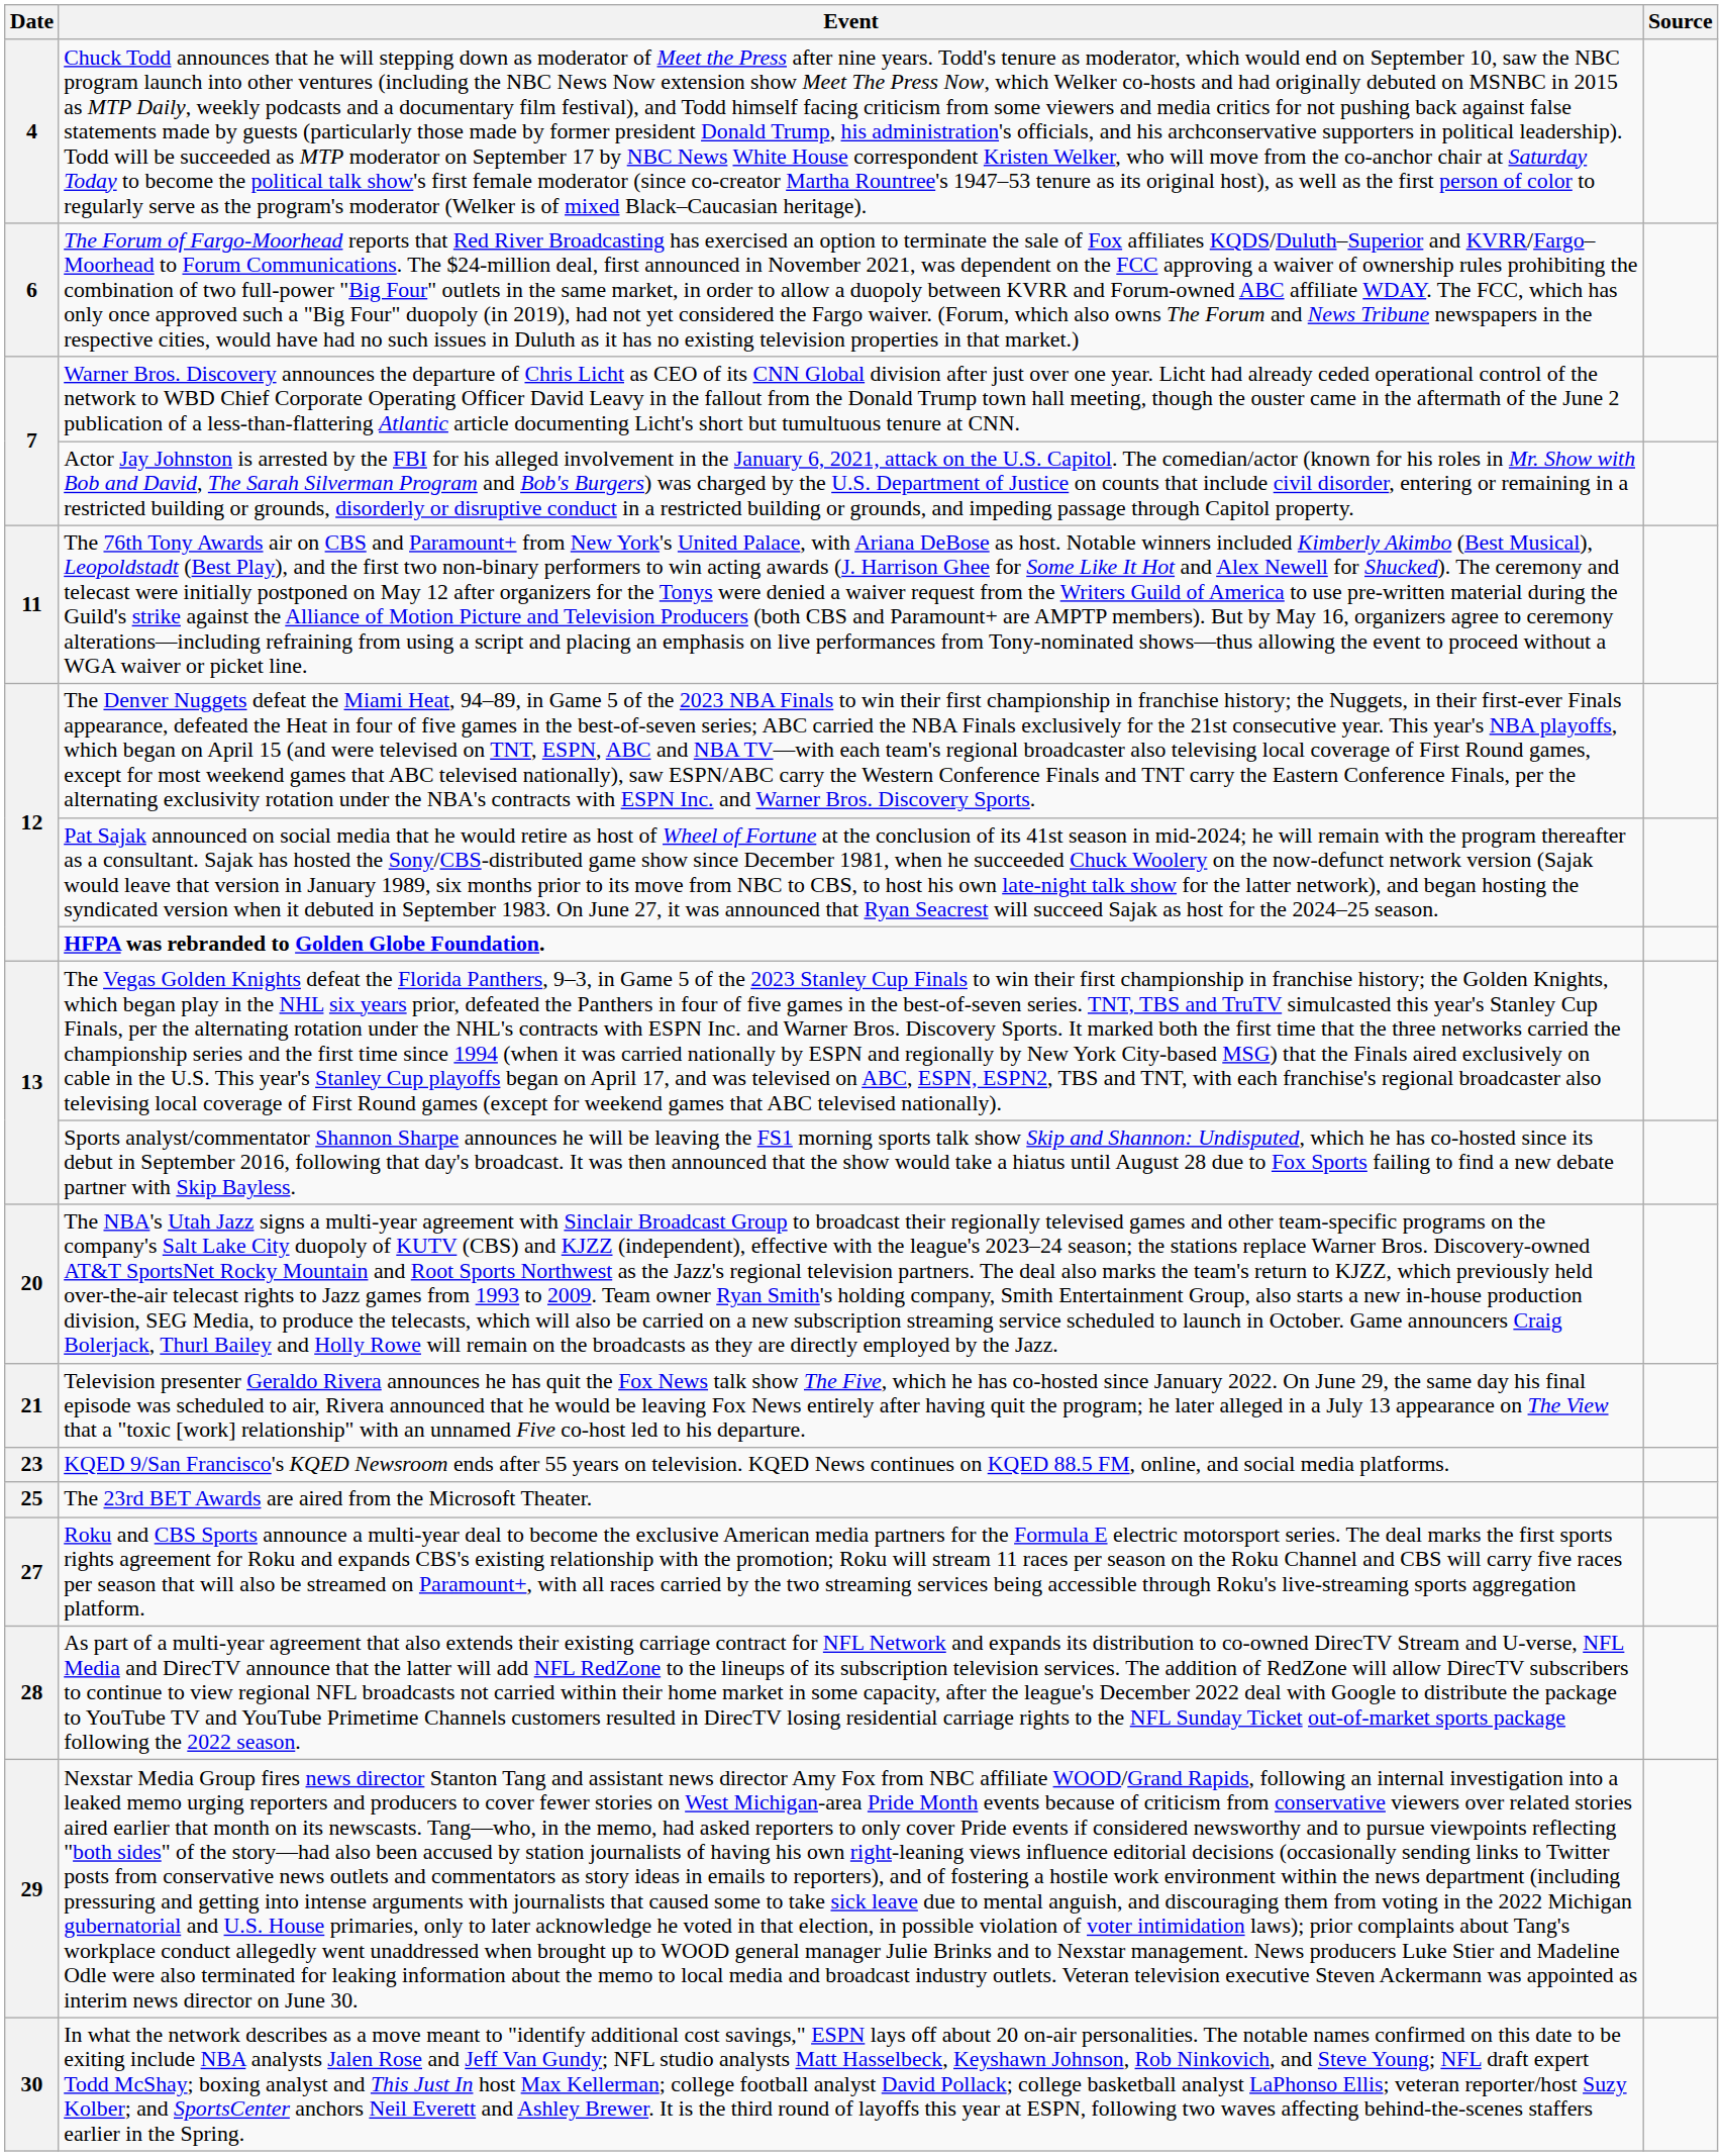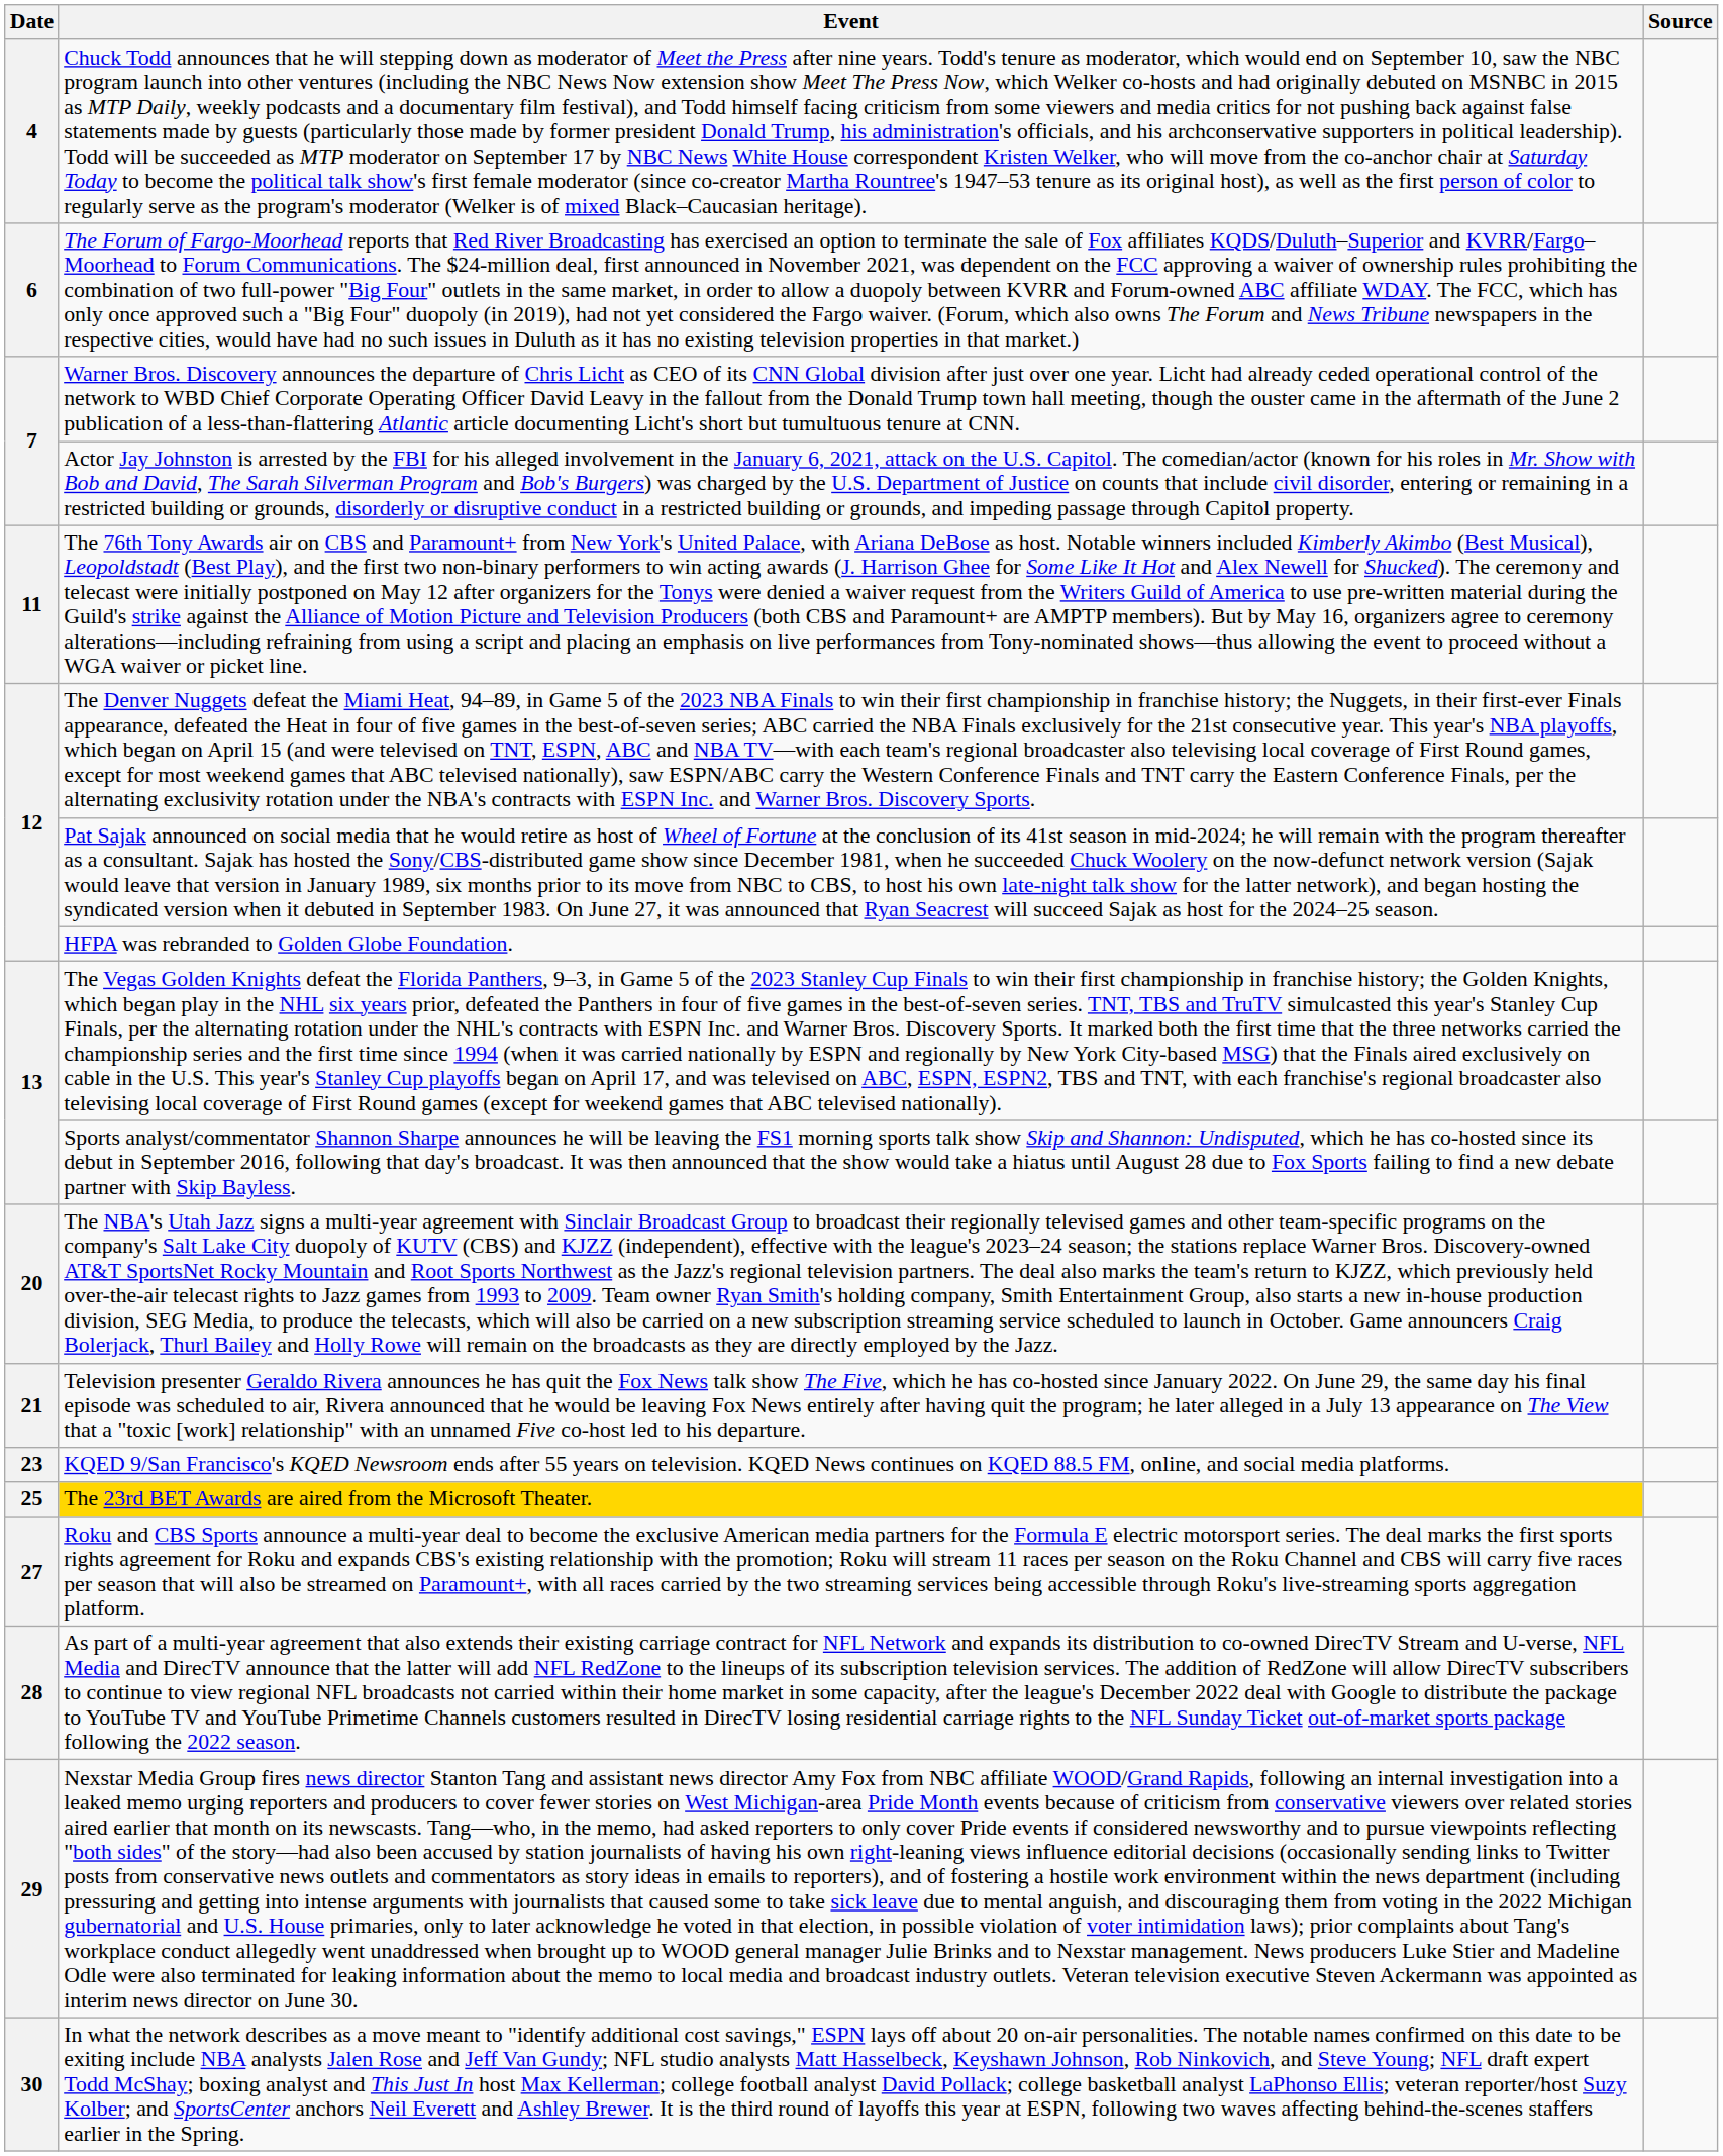HFPA was rebranded to Golden Globe Foundation. | Event: bold -> normal
The 23rd BET Awards are aired from the Microsoft Theater. | Event: no background -> gold background
